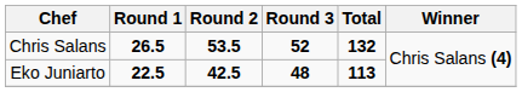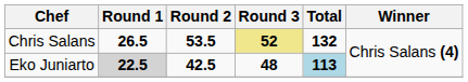Chris Salans | Round 3: no background -> khaki background
Eko Juniarto | Round 1: no background -> lightgrey background
Eko Juniarto | Total: no background -> lightblue background
